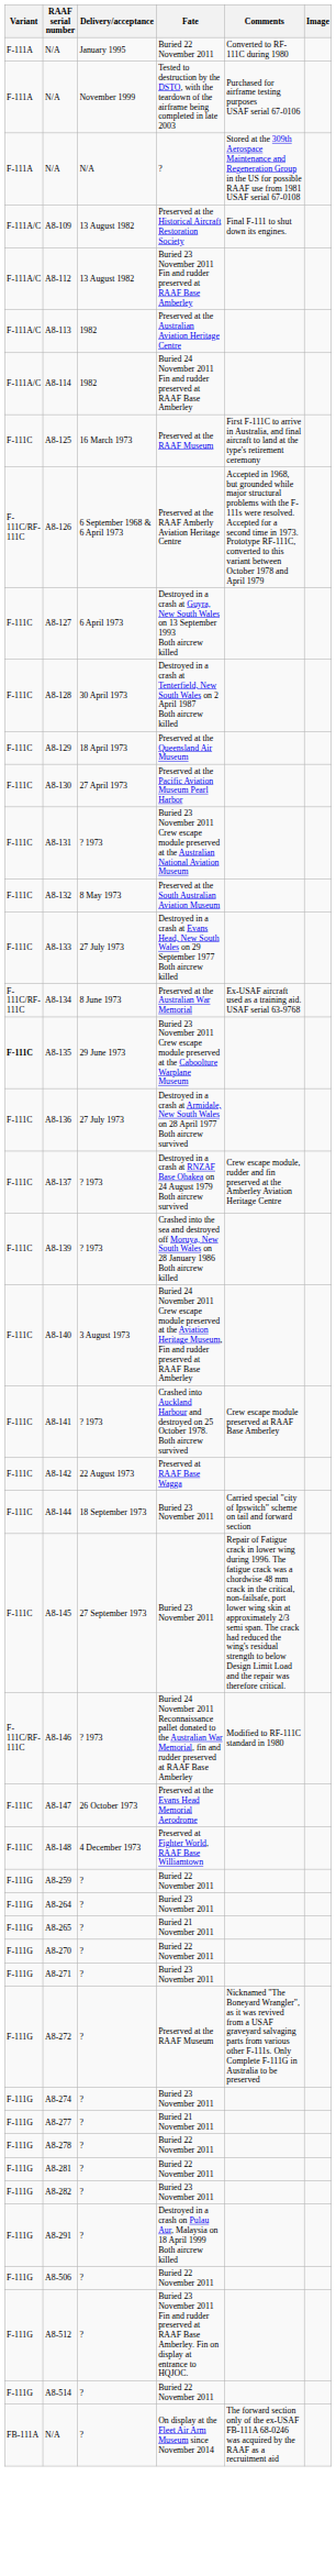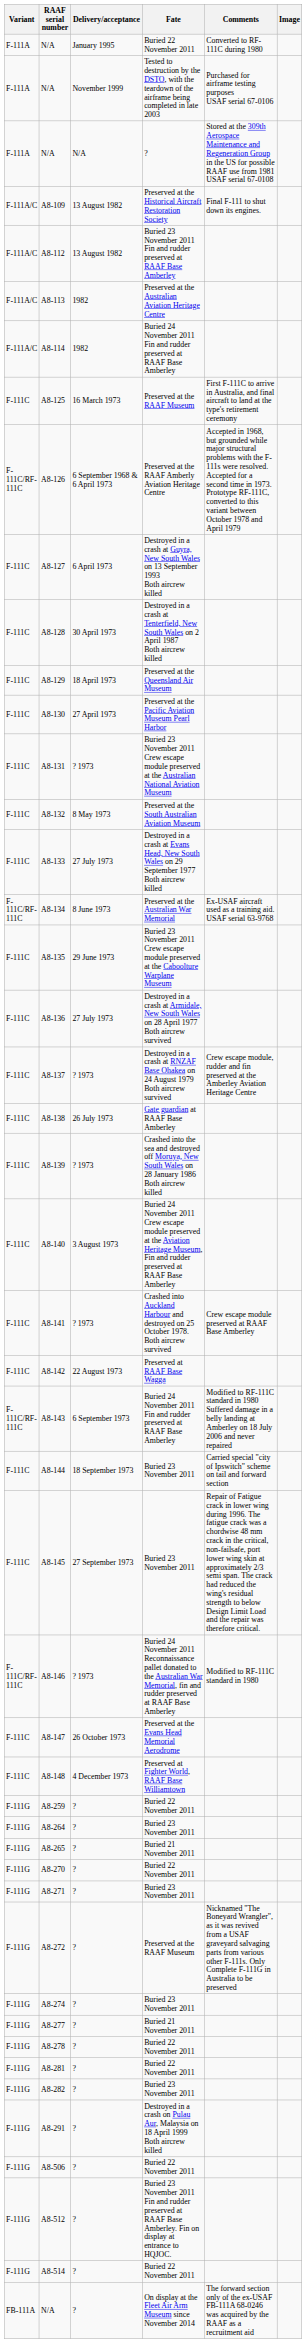A8-135 | Variant: bold -> normal
+ row: F-111C | A8-138 | 26 July 1973 | Gate guardian at RAAF Base Amberley
+ row: F-111C/RF-111C | A8-143 | 6 September 1973 | Buried 24 November 2011 Fin and rudder preserved at RAAF Base Amberley | Modified to RF-111C standard in 1980 Suffered damage in a belly landing at Amberley on 18 July 2006 and never repaired
